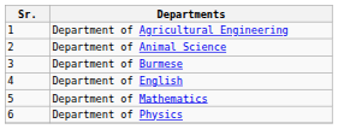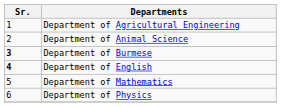Department of Burmese | Sr.: normal -> bold
Department of English | Sr.: normal -> bold
